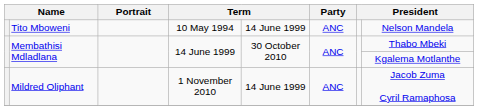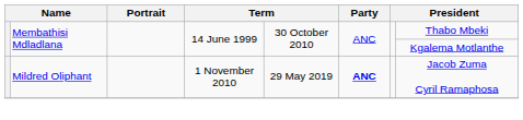- row: Tito Mboweni | 10 May 1994 | 14 June 1999 | ANC | Nelson Mandela
Mildred Oliphant | column 5: 14 June 1999 -> 29 May 2019
Mildred Oliphant | Party: normal -> bold
